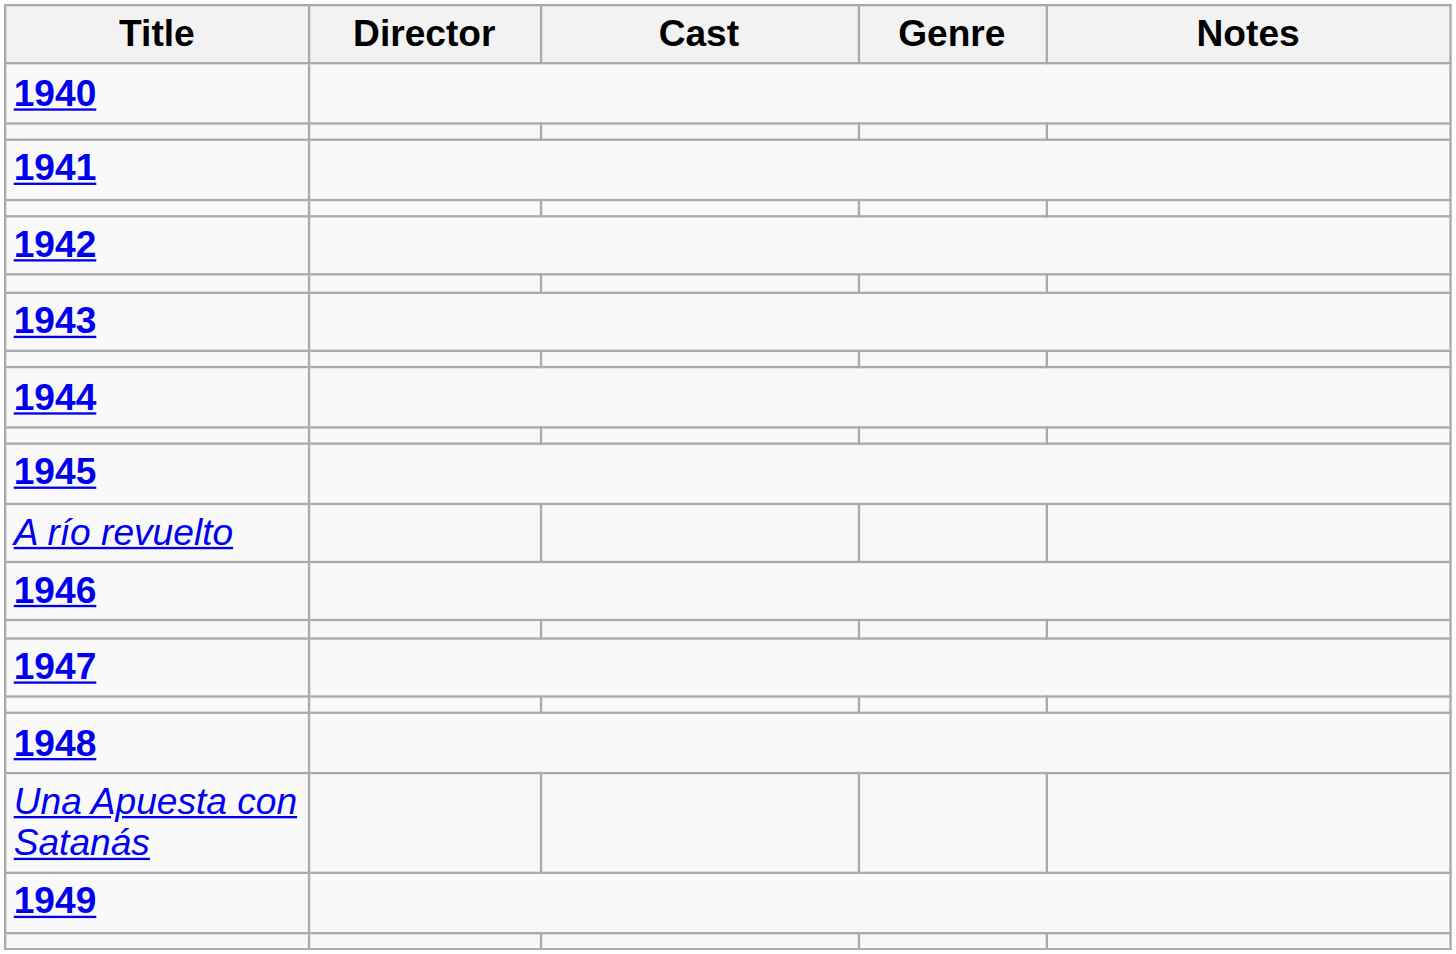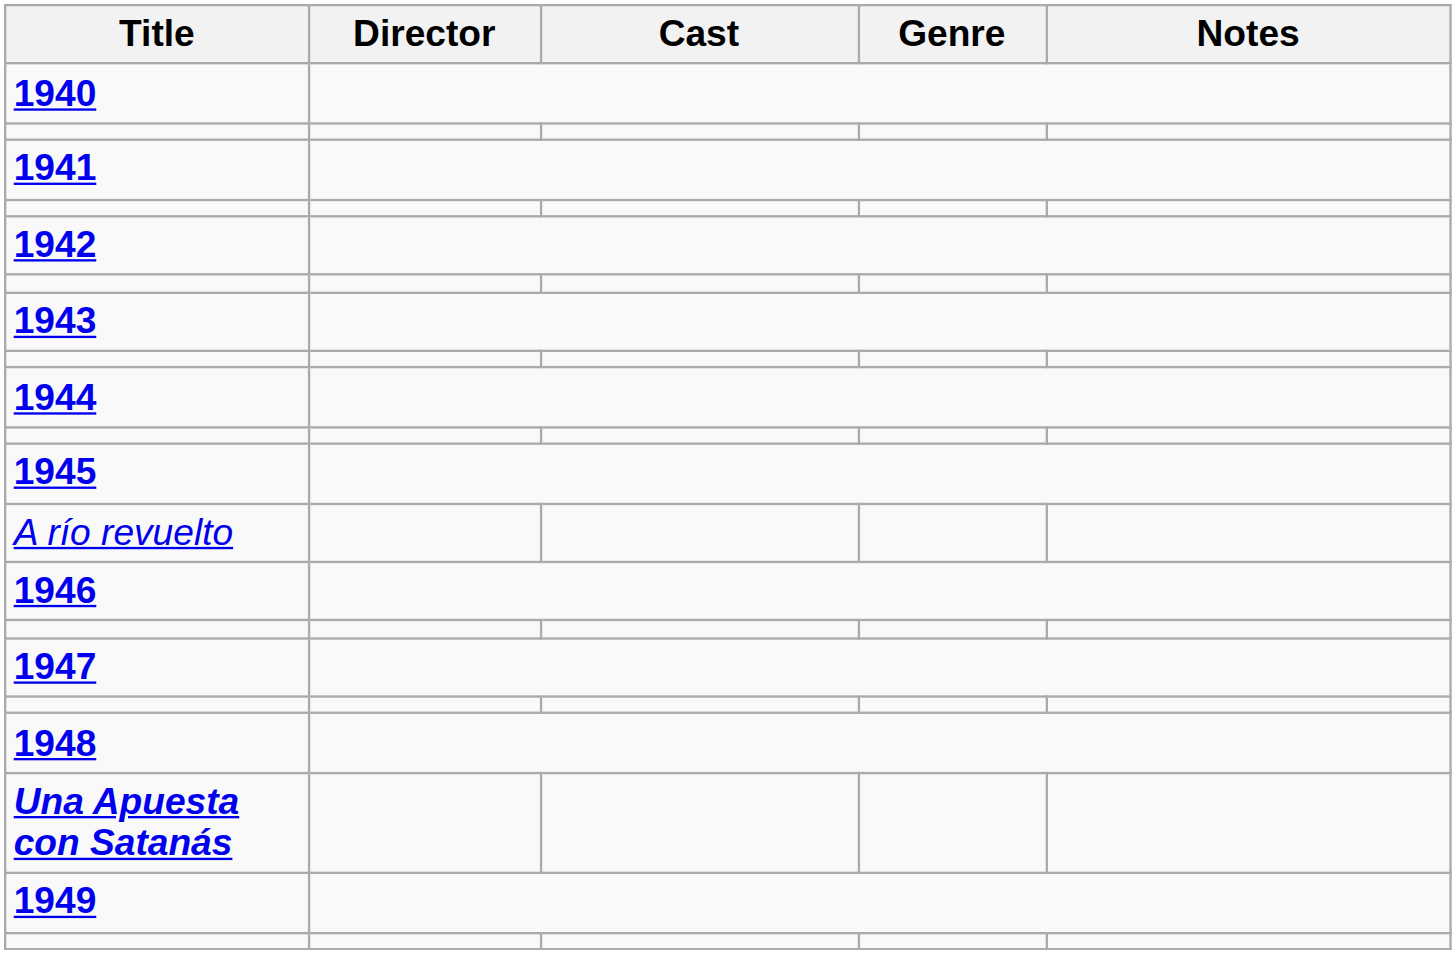Una Apuesta con Satanás | Title: normal -> bold
